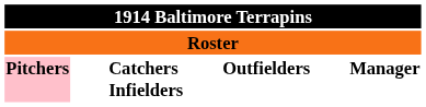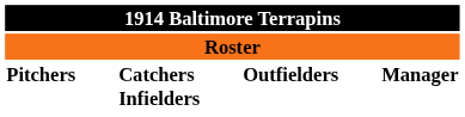Pitchers | column 1: pink background -> no background
